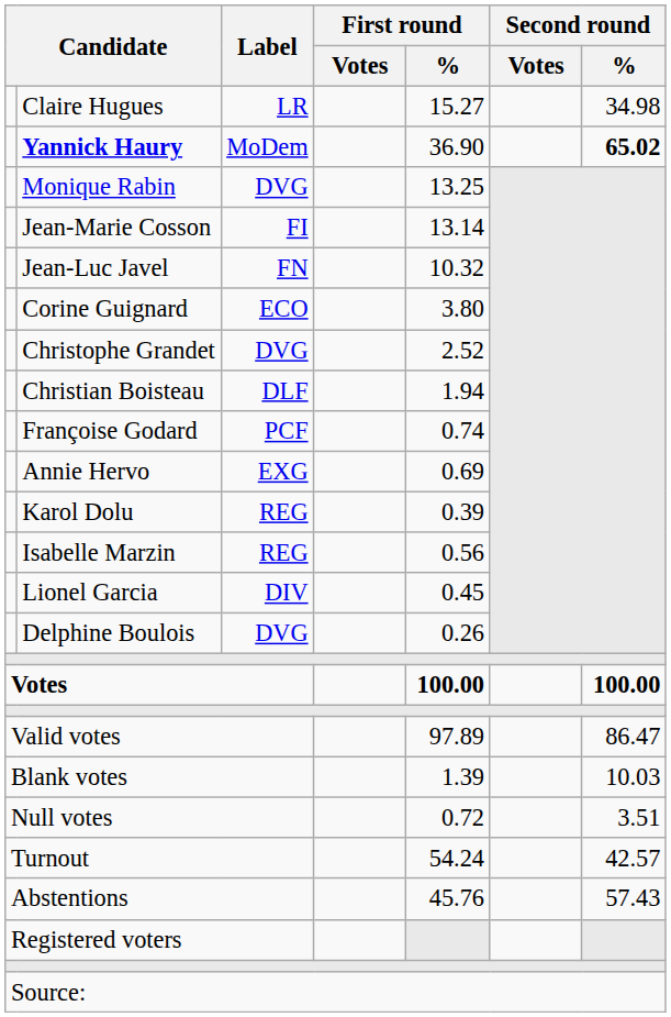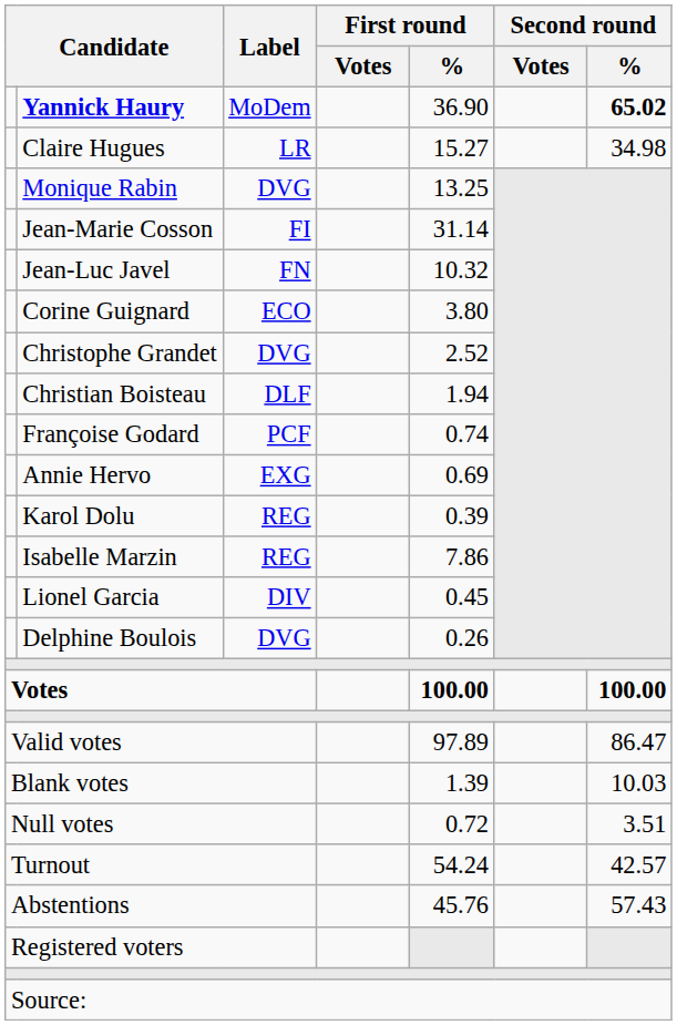rows swapped: Yannick Haury <-> Claire Hugues
Jean-Marie Cosson | First round / %: 13.14 -> 31.14
Isabelle Marzin | First round / %: 0.56 -> 7.86
